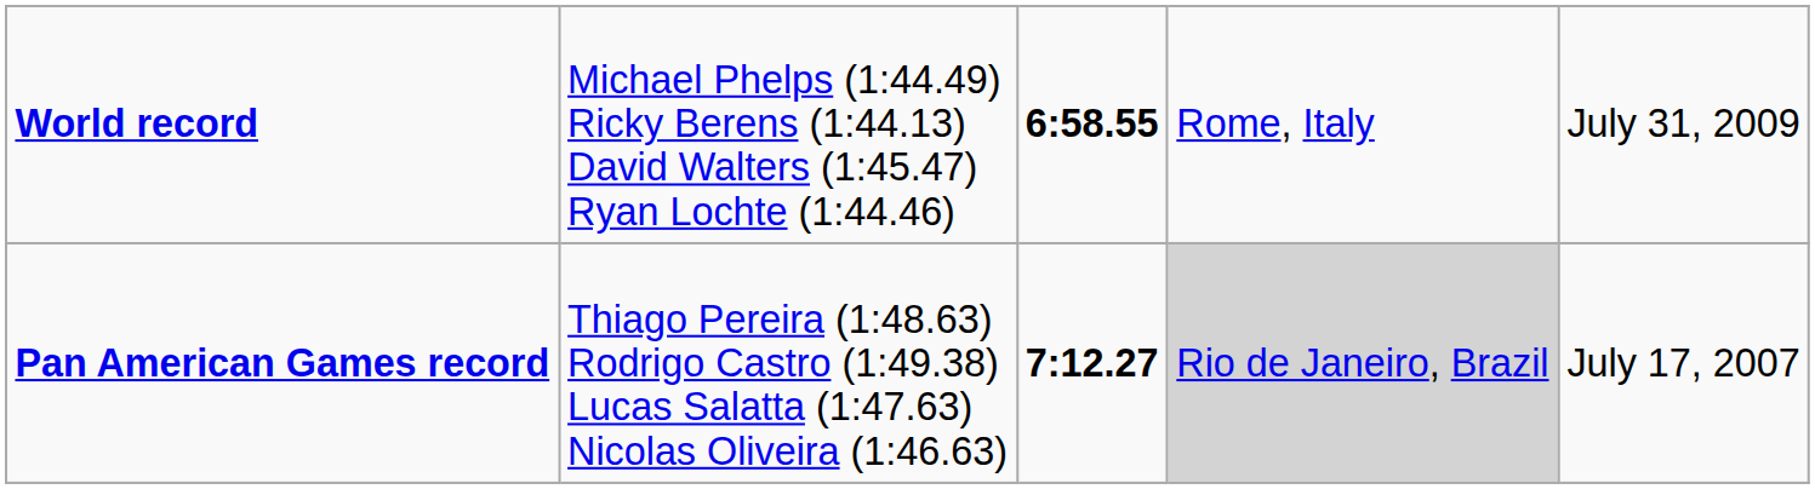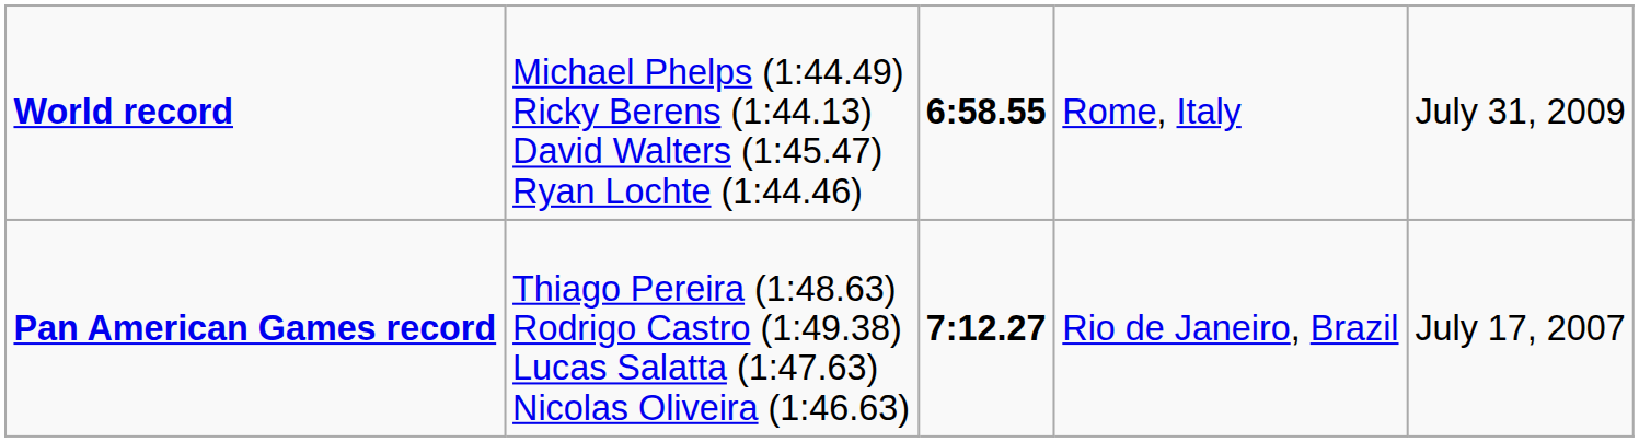Pan American Games record | column 4: lightgrey background -> no background
